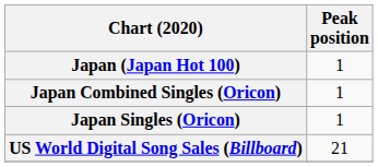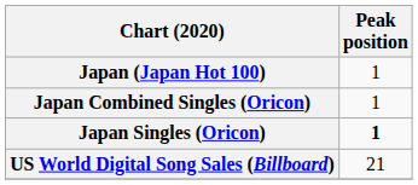Japan Singles (Oricon) | Peak position: normal -> bold
